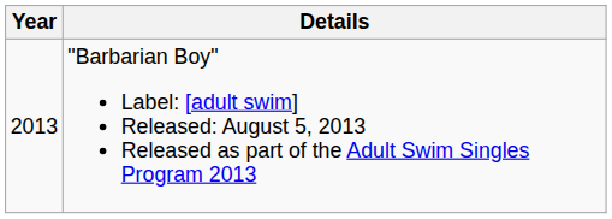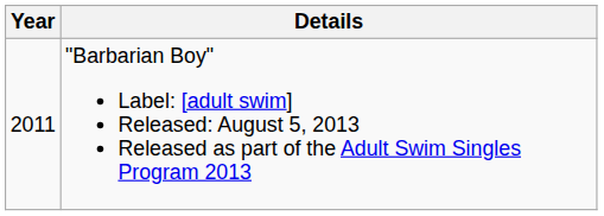row 2 | Year: 2013 -> 2011
